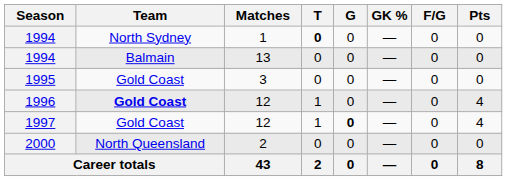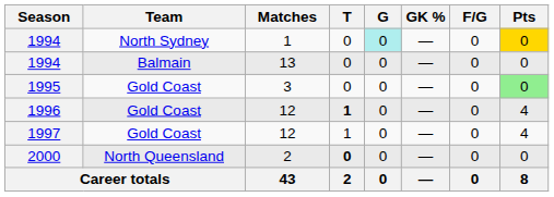1994 / 1 | T: bold -> normal
1994 / 1 | G: no background -> paleturquoise background
1994 / 1 | Pts: no background -> gold background
1995 | Pts: no background -> lightgreen background
1996 | Team: bold -> normal
1996 | T: normal -> bold
1997 | G: bold -> normal
2000 | T: normal -> bold
